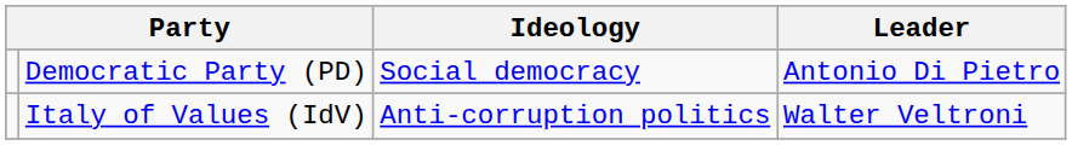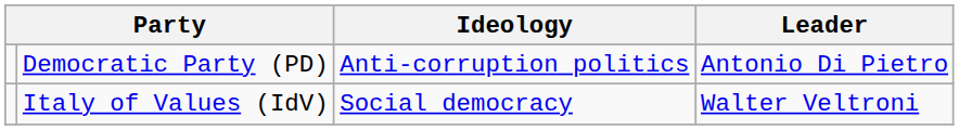Democratic Party (PD) | Ideology: Social democracy -> Anti-corruption politics
Italy of Values (IdV) | Ideology: Anti-corruption politics -> Social democracy
